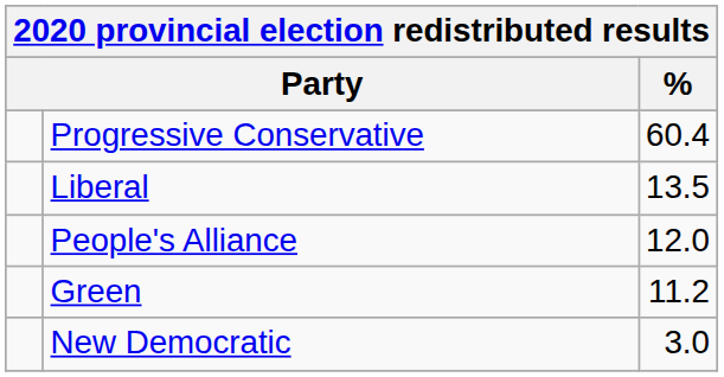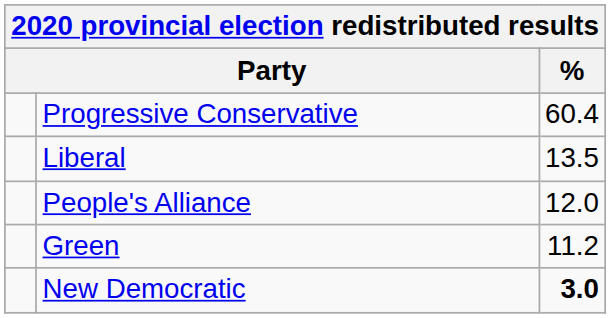New Democratic | %: normal -> bold
